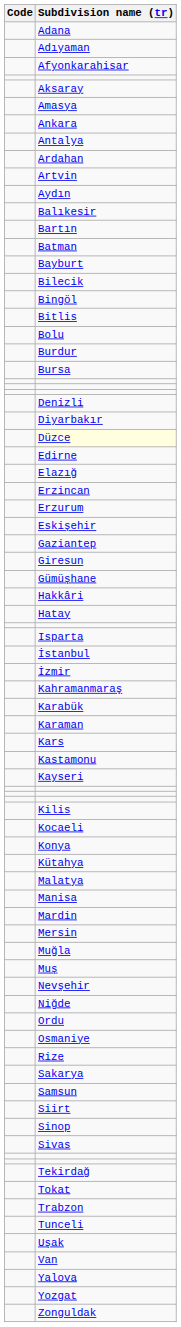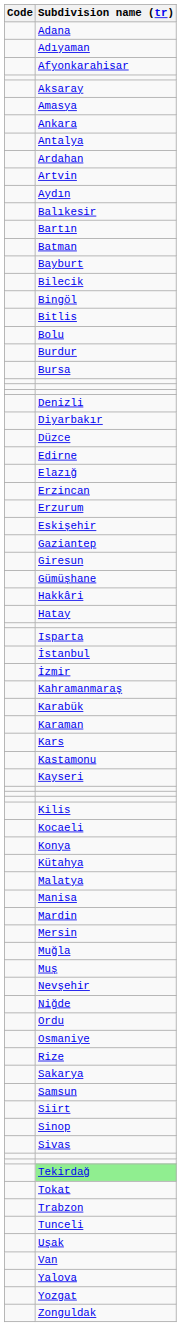row 28 | Subdivision name (tr): lightyellow background -> no background
row 74 | Subdivision name (tr): no background -> lightgreen background
